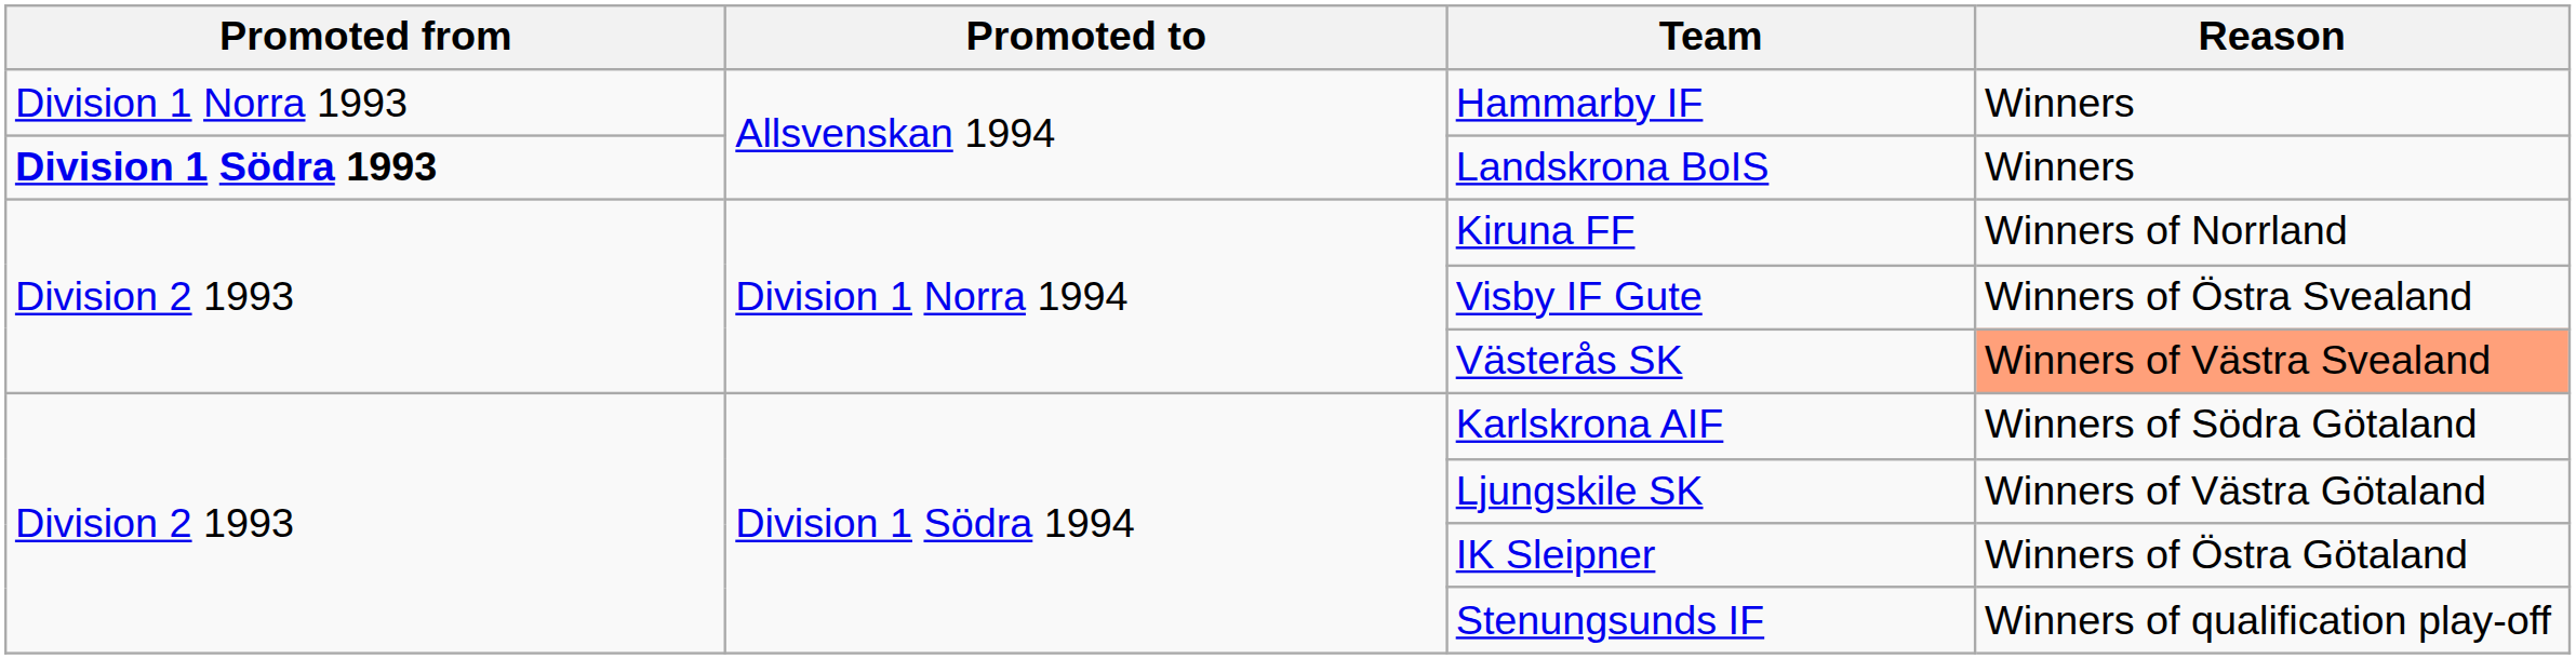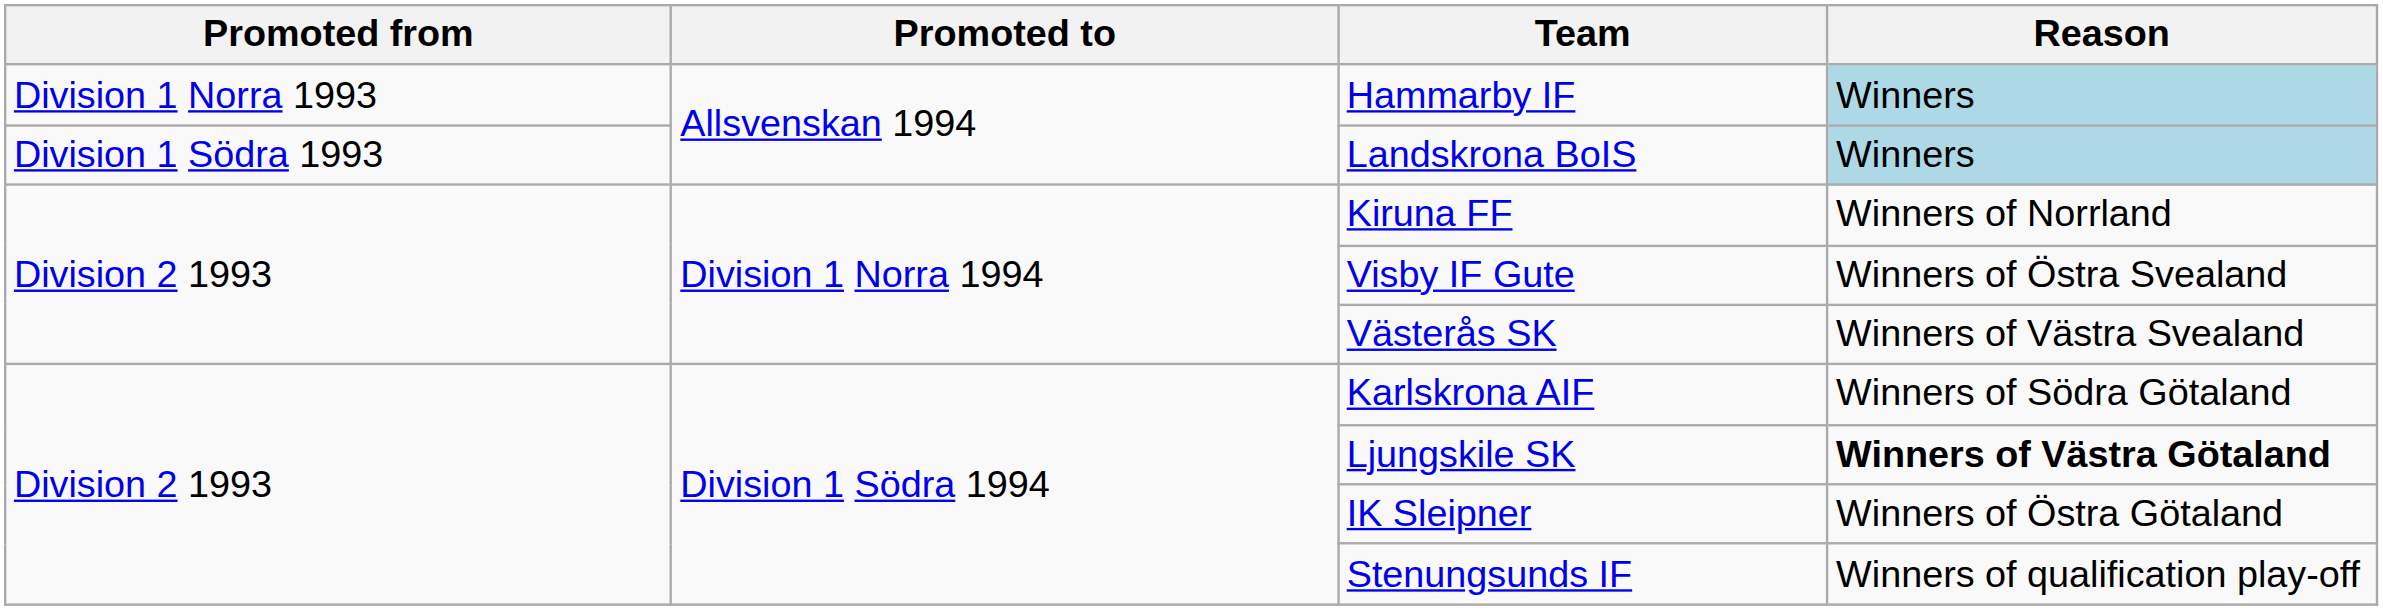Hammarby IF | Reason: no background -> lightblue background
Landskrona BoIS | Promoted from: bold -> normal
Landskrona BoIS | Reason: no background -> lightblue background
Västerås SK | Reason: lightsalmon background -> no background
Ljungskile SK | Reason: normal -> bold
